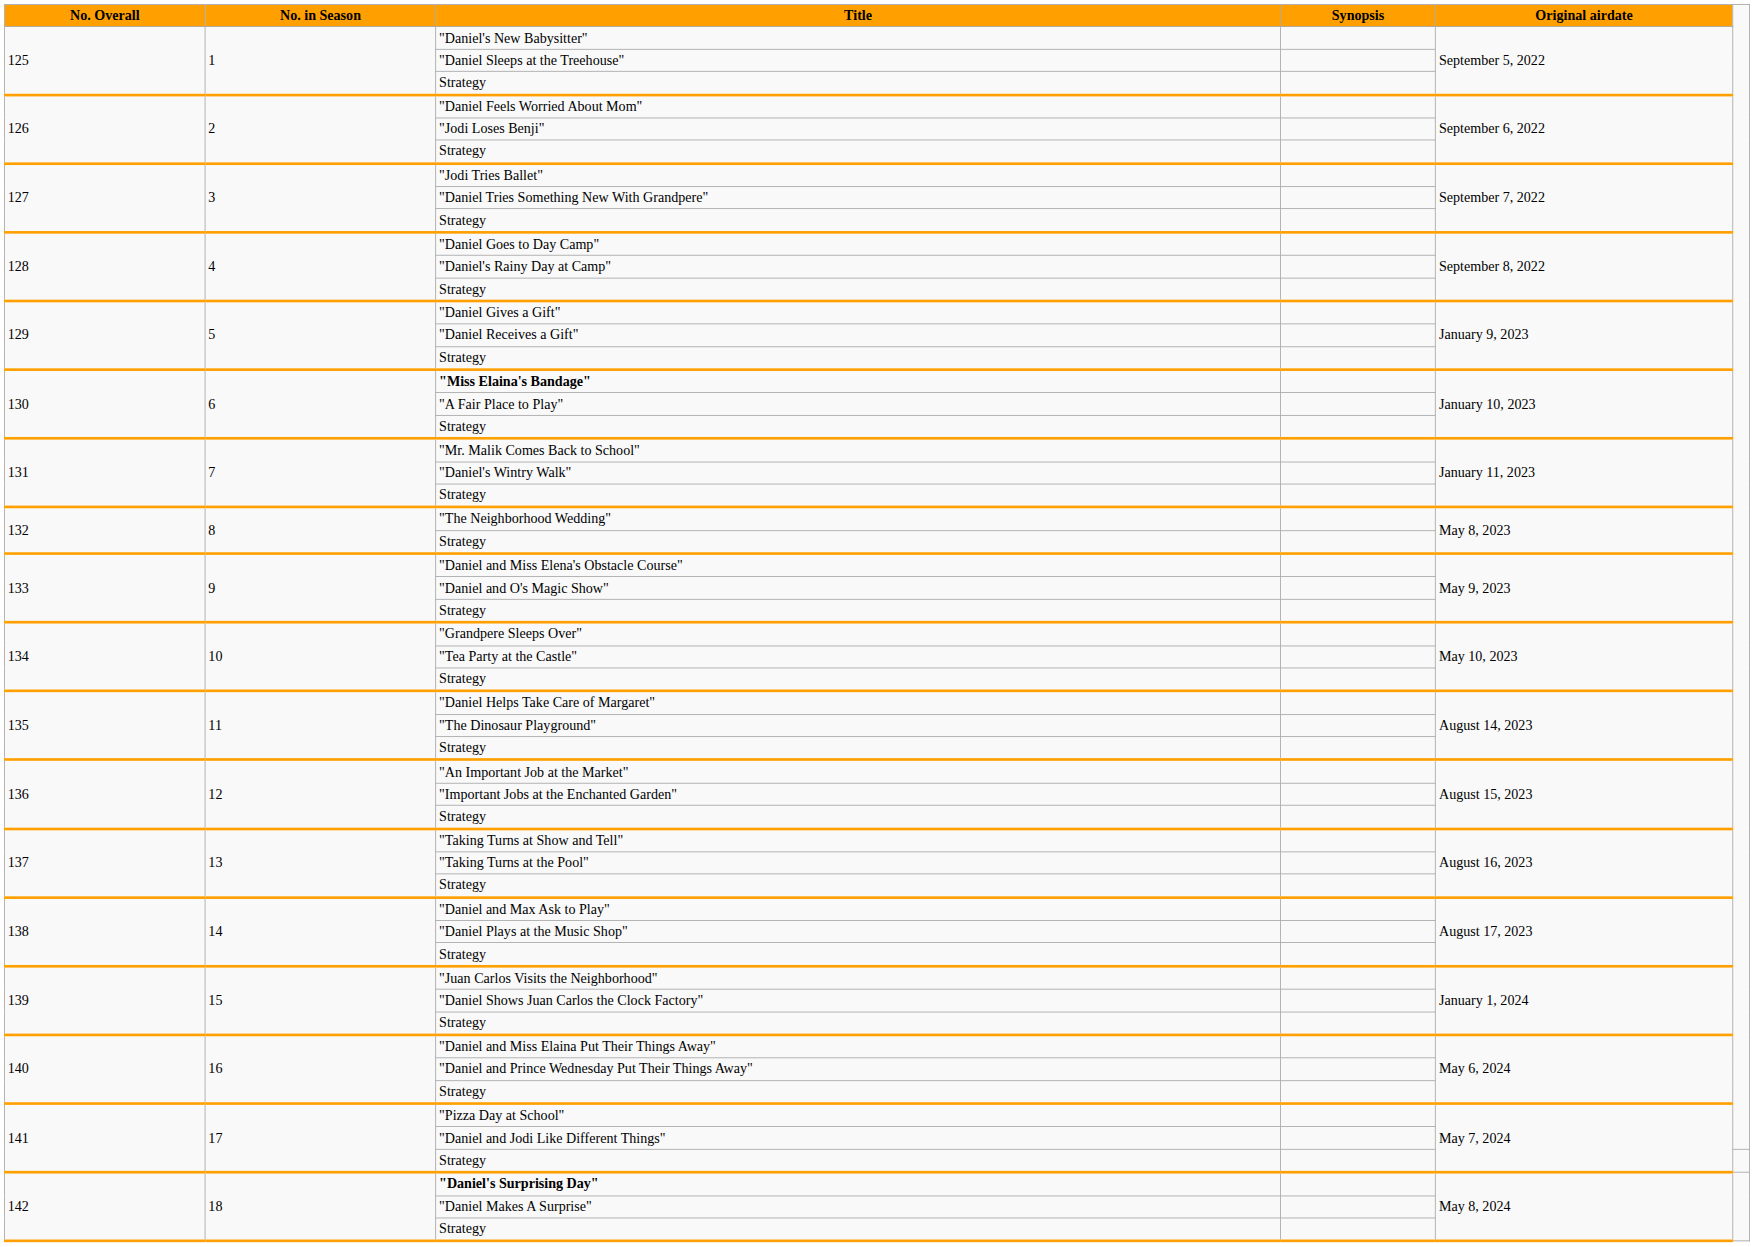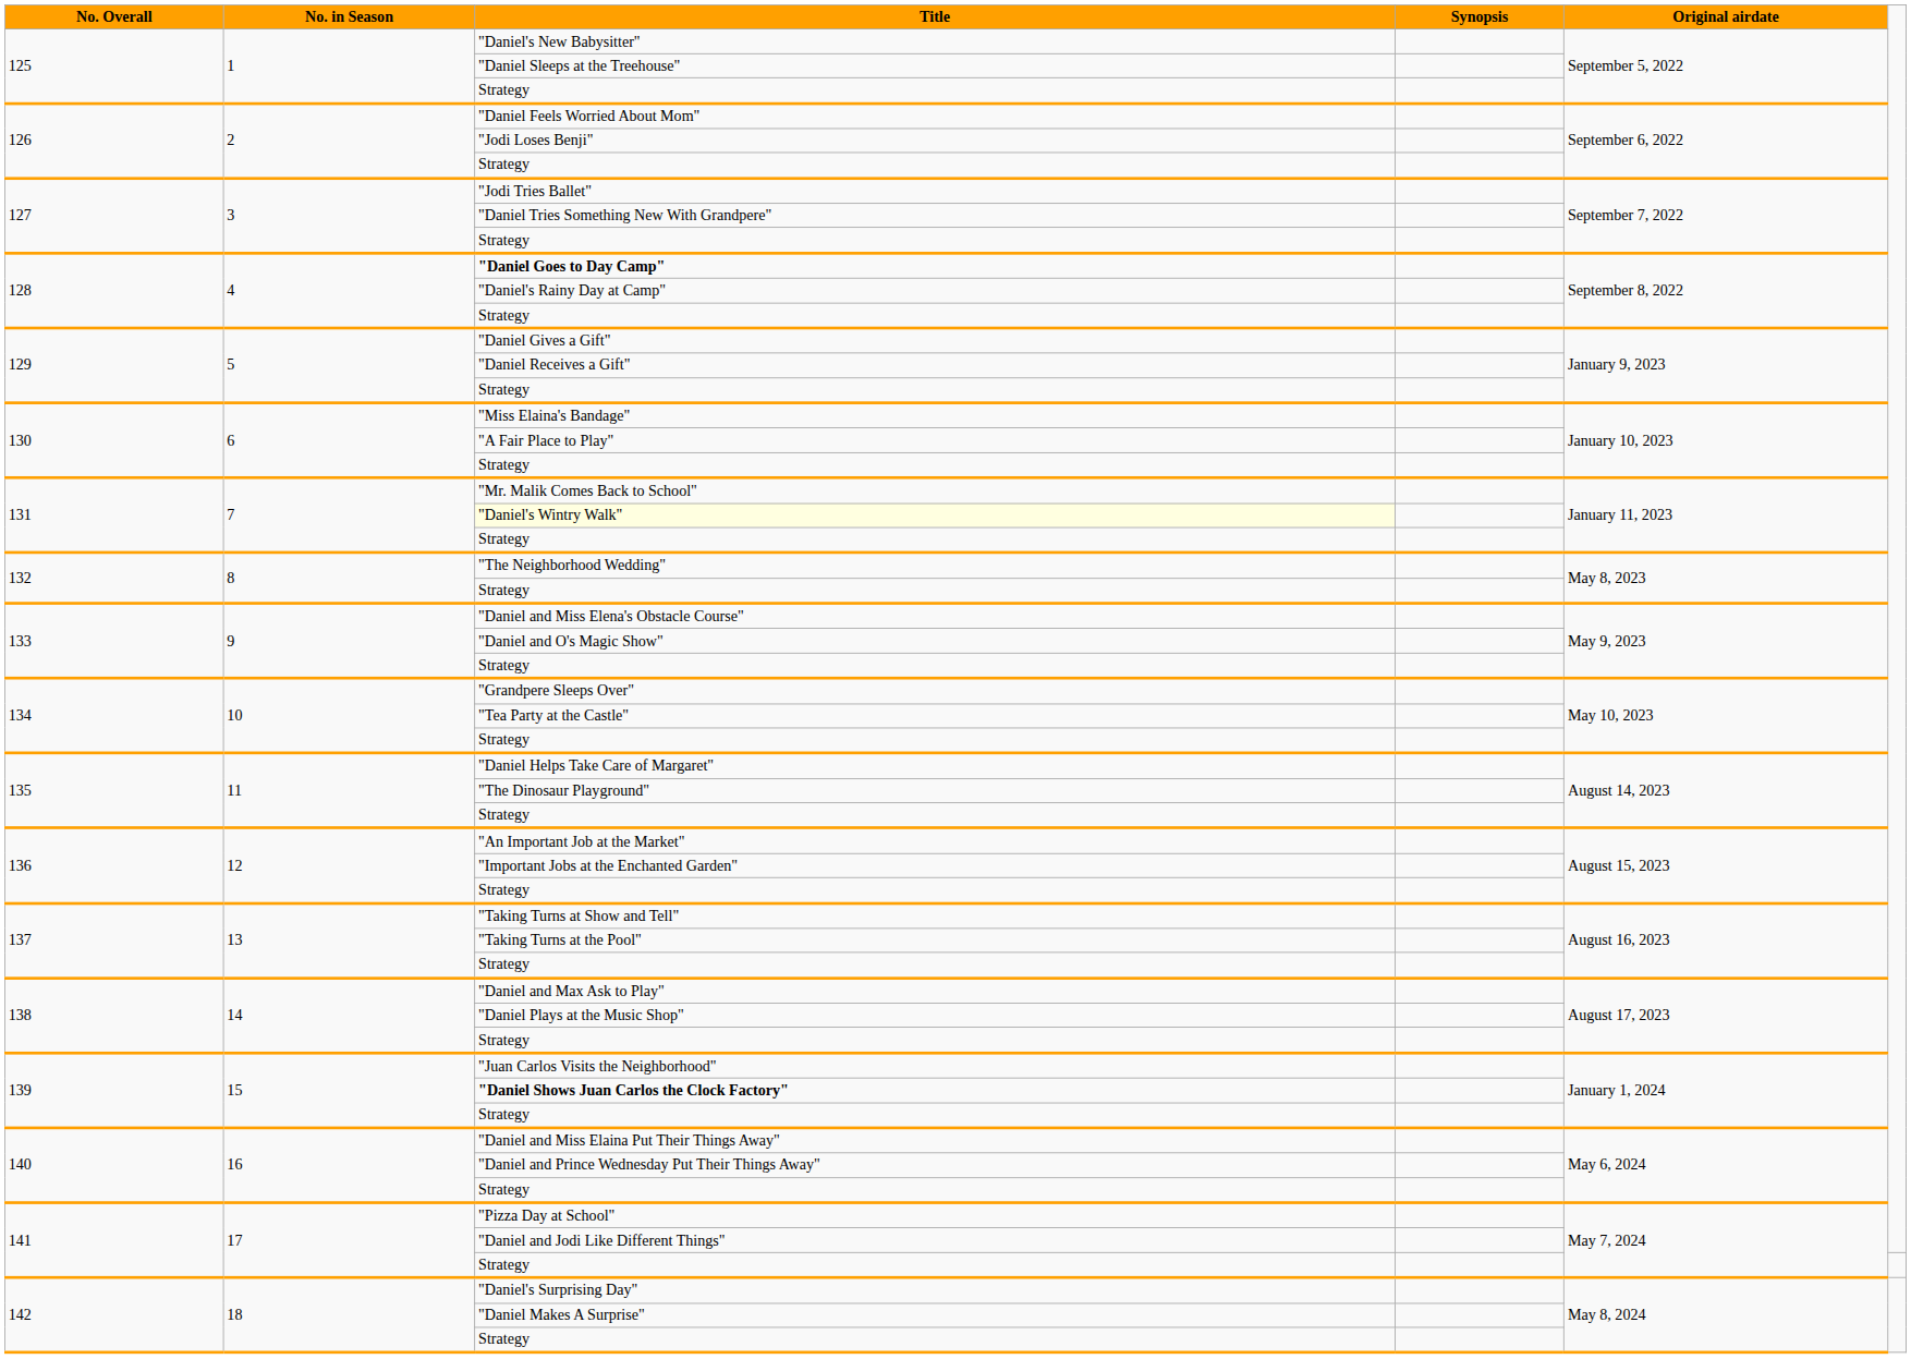"Daniel Goes to Day Camp" | Title: normal -> bold
"Miss Elaina's Bandage" | Title: bold -> normal
"Daniel's Wintry Walk" | Title: no background -> lightyellow background
"Daniel Shows Juan Carlos the Clock Factory" | Title: normal -> bold
"Daniel's Surprising Day" | Title: bold -> normal
